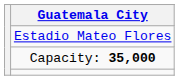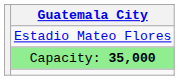Capacity: 35,000 | Guatemala City: no background -> lightgreen background
